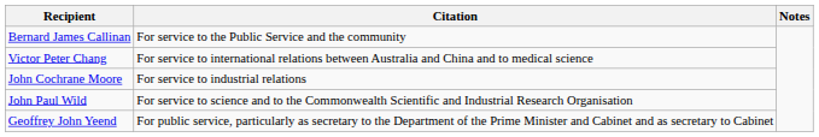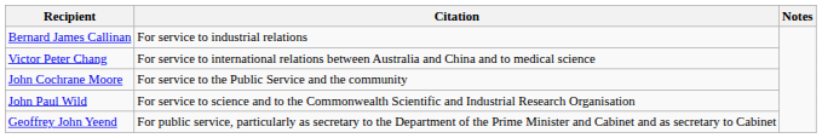Bernard James Callinan | Citation: For service to the Public Service and the community -> For service to industrial relations
John Cochrane Moore | Citation: For service to industrial relations -> For service to the Public Service and the community
